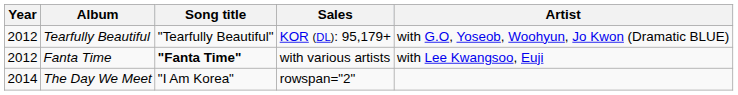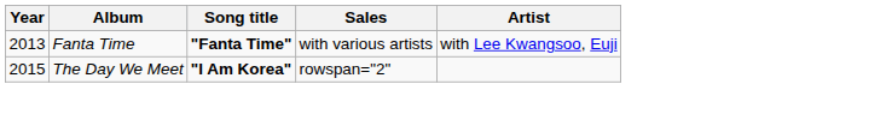- row: 2012 | Tearfully Beautiful | "Tearfully Beautiful" | KOR (DL): 95,179+ | with G.O, Yoseob, Woohyun, Jo Kwon (Dramatic BLUE)
Fanta Time | Year: 2012 -> 2013
The Day We Meet | Year: 2014 -> 2015
The Day We Meet | Song title: normal -> bold
